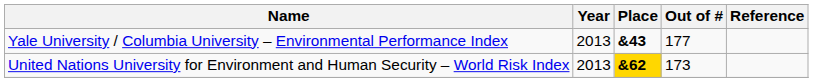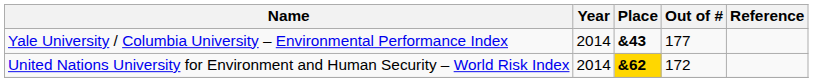row 2 | Year: 2013 -> 2014
row 3 | Year: 2013 -> 2014
row 3 | Out of #: 173 -> 172
